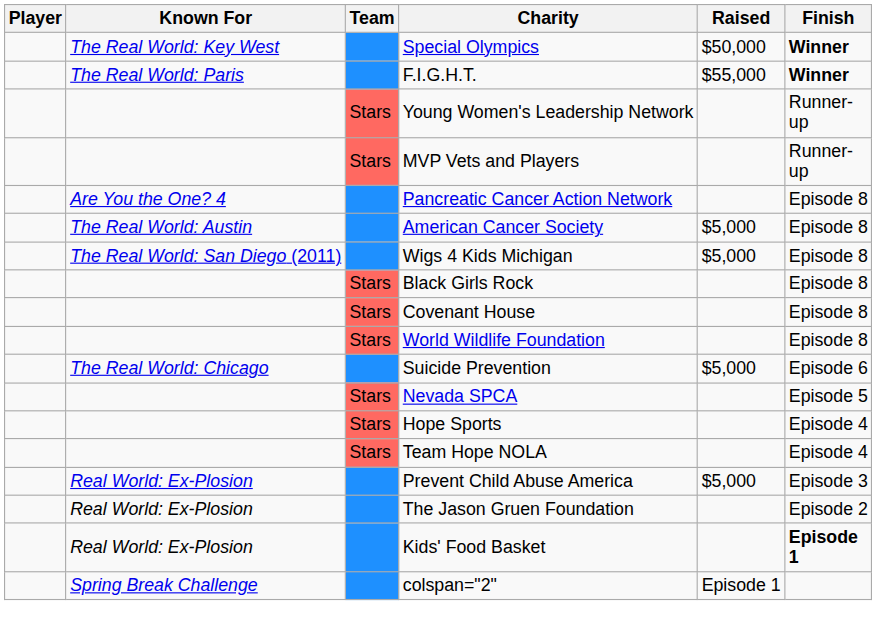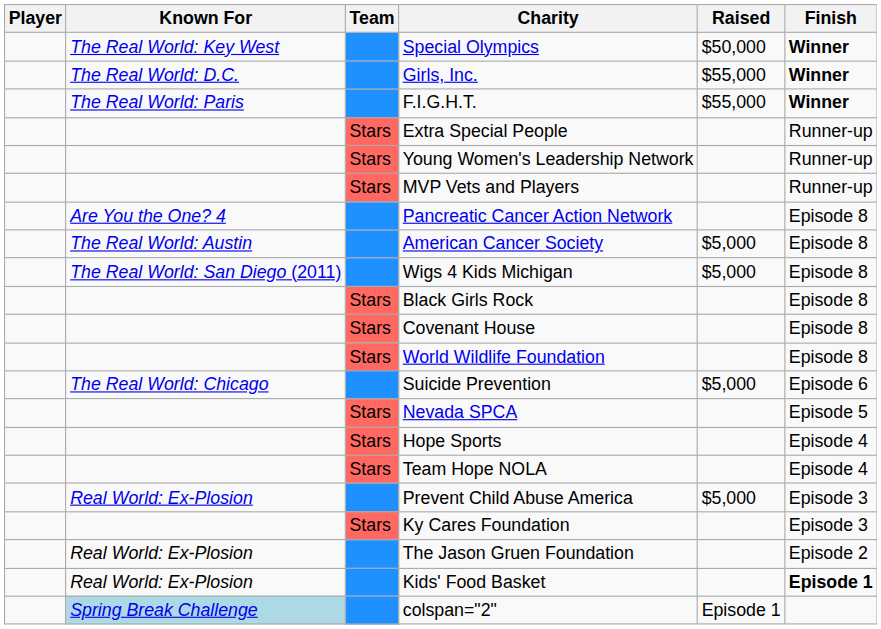+ row: The Real World: D.C. | Girls, Inc. | $55,000 | Winner
+ row: Stars | Extra Special People | Runner-up
+ row: Stars | Ky Cares Foundation | Episode 3
colspan="2" | Known For: no background -> lightblue background
